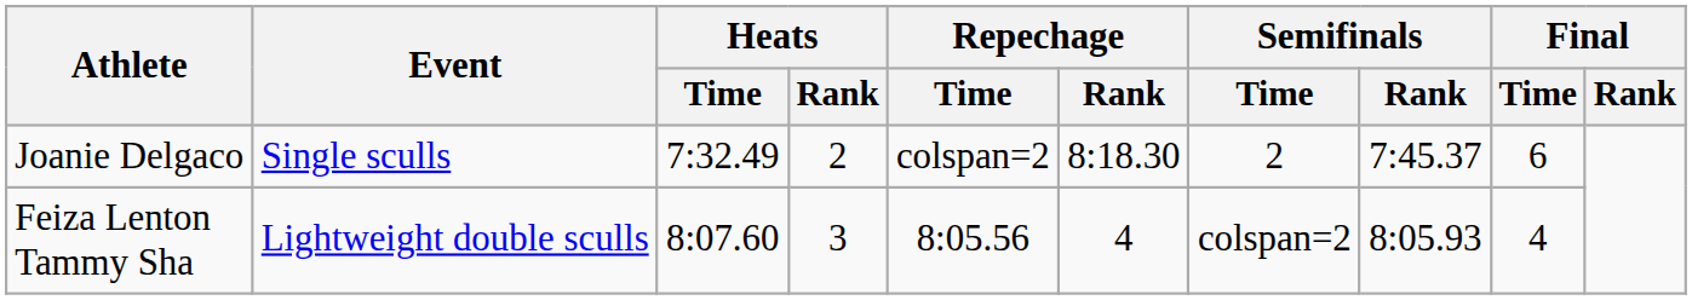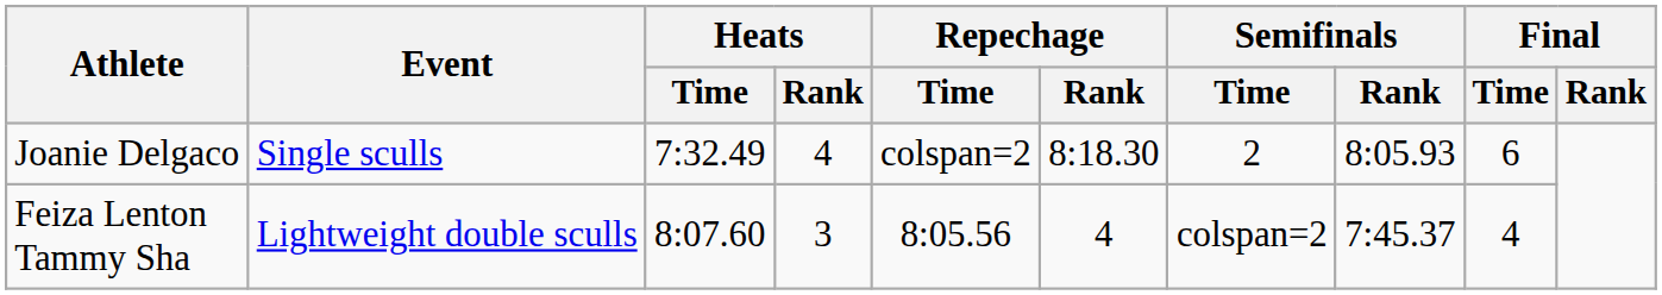Joanie Delgaco | Heats / Rank: 2 -> 4
Joanie Delgaco | Semifinals / Rank: 7:45.37 -> 8:05.93
Feiza Lenton Tammy Sha | Semifinals / Rank: 8:05.93 -> 7:45.37
